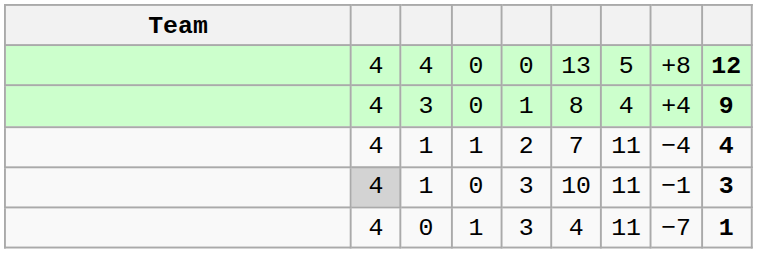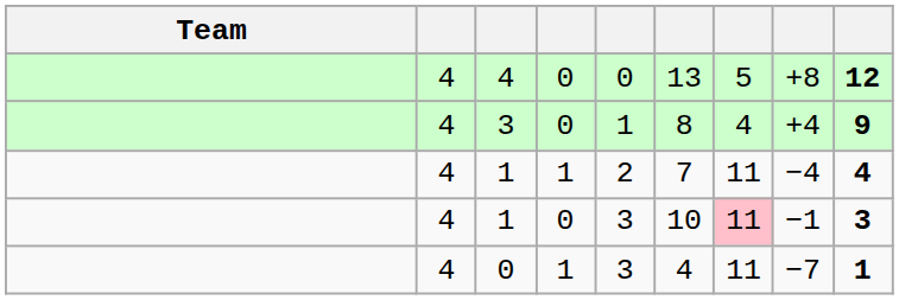row 5 | column 2: lightgrey background -> no background
row 5 | column 7: no background -> pink background
